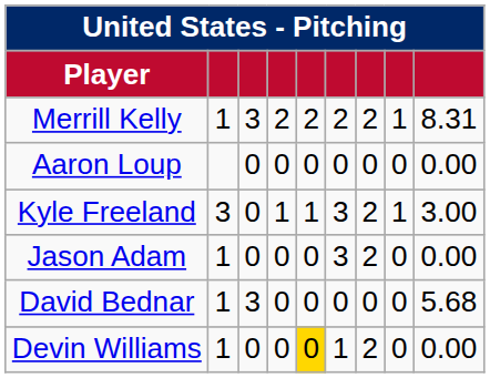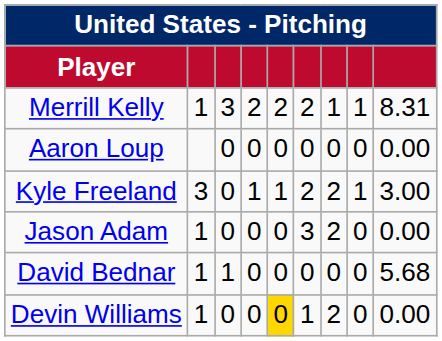Merrill Kelly | column 7: 2 -> 1
Kyle Freeland | column 6: 3 -> 2
David Bednar | column 3: 3 -> 1
